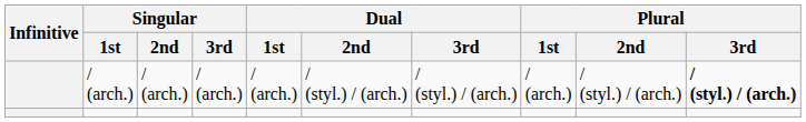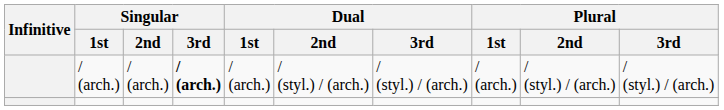row 3 | Singular / 3rd: normal -> bold
row 3 | Plural / 3rd: bold -> normal
